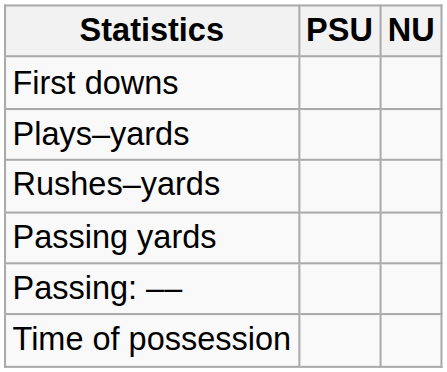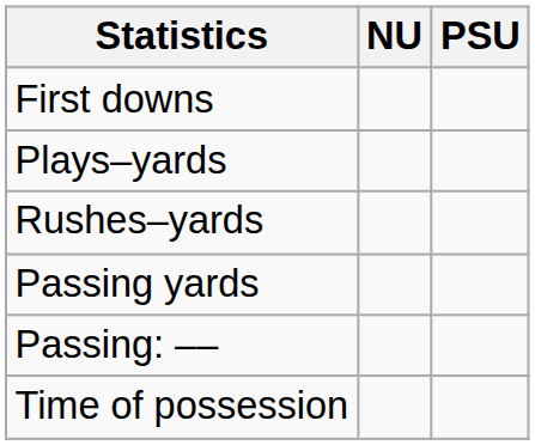columns swapped: NU <-> PSU
